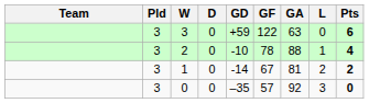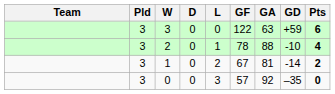columns swapped: L <-> GD
